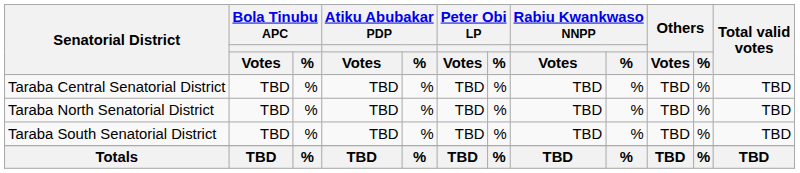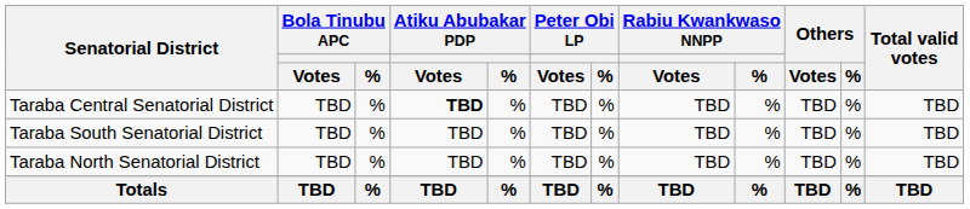Taraba Central Senatorial District | Atiku Abubakar PDP / Votes: normal -> bold
rows swapped: Taraba North Senatorial District <-> Taraba South Senatorial District
